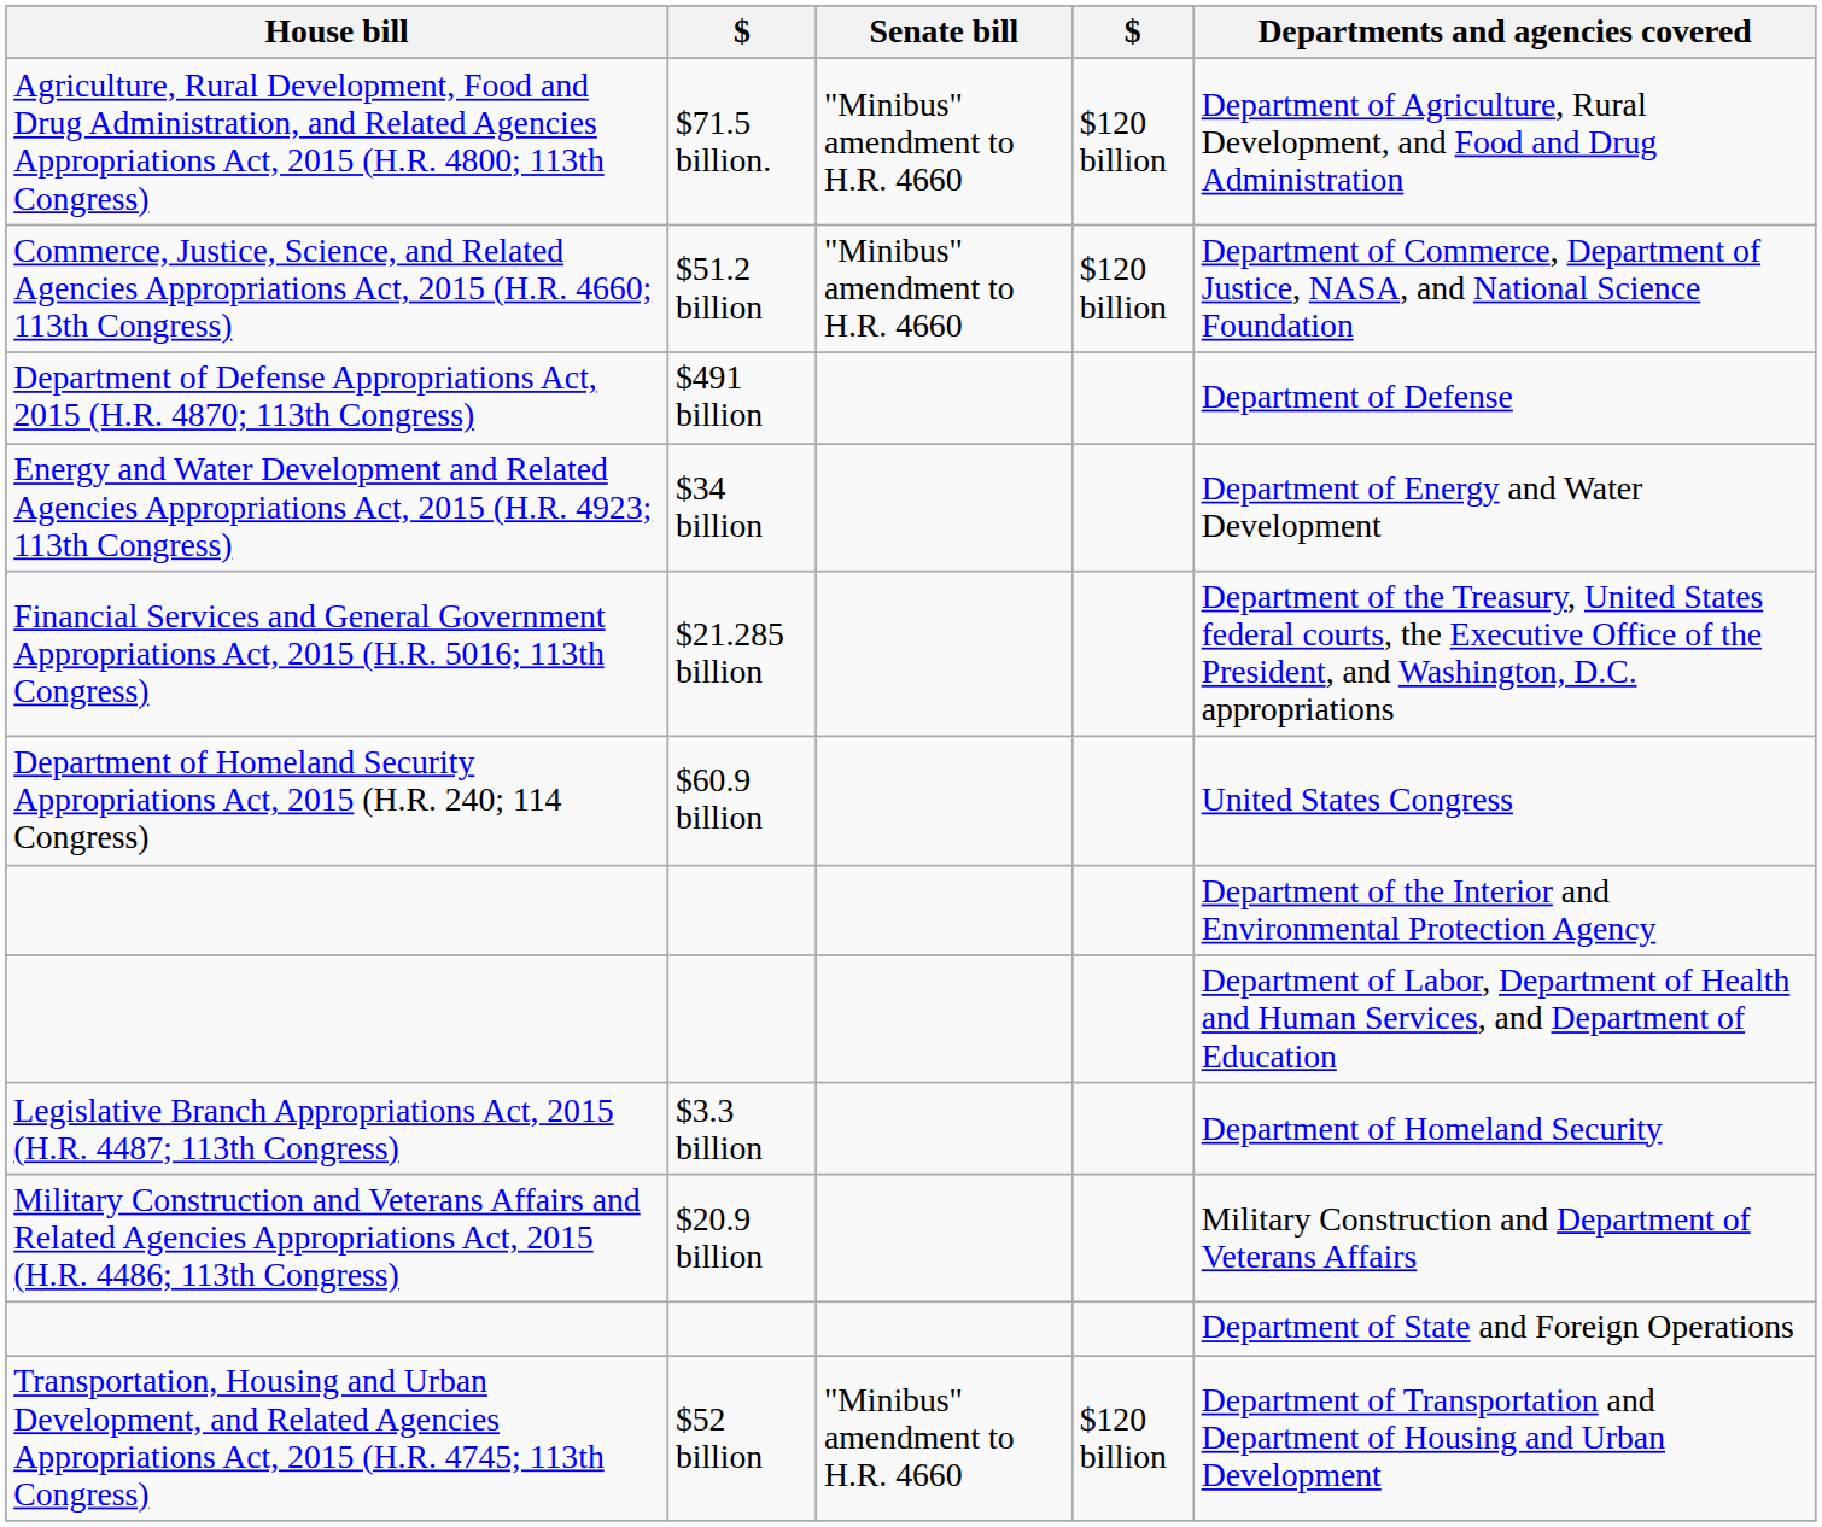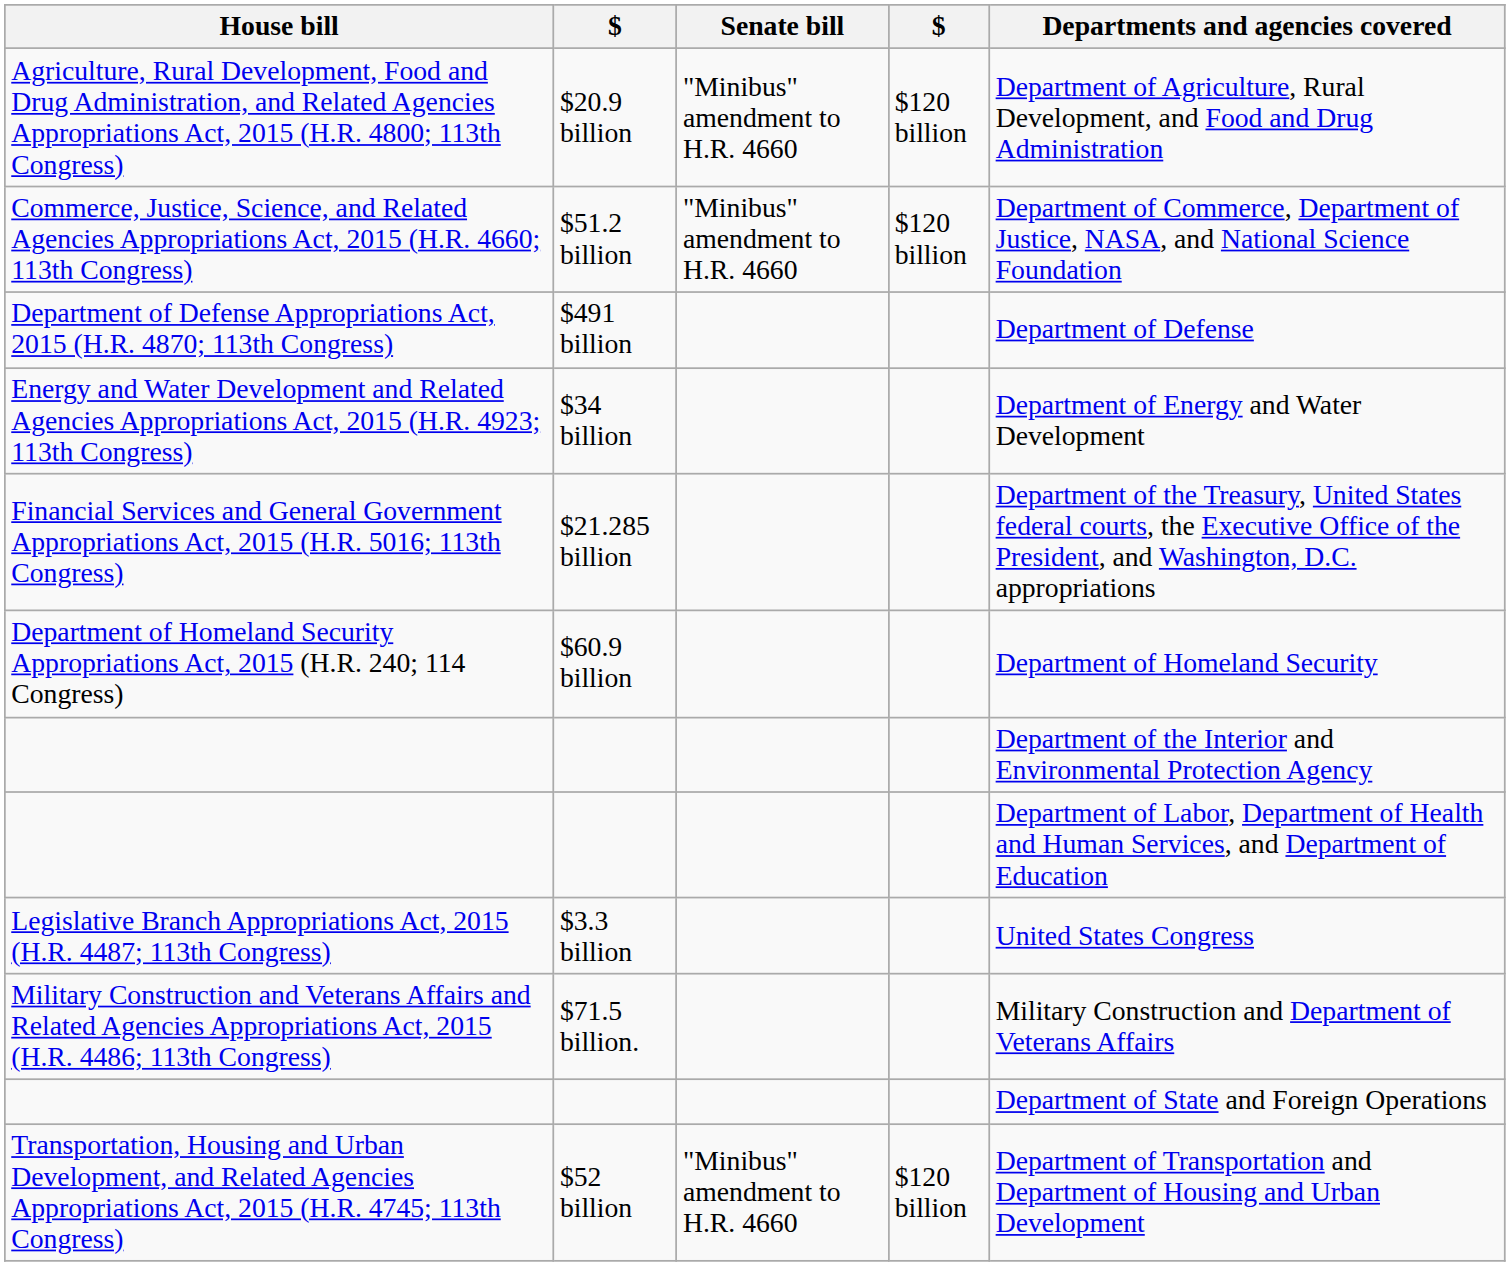row 2 | column 2: $71.5 billion. -> $20.9 billion
row 7 | Departments and agencies covered: United States Congress -> Department of Homeland Security
row 10 | Departments and agencies covered: Department of Homeland Security -> United States Congress
row 11 | column 2: $20.9 billion -> $71.5 billion.
